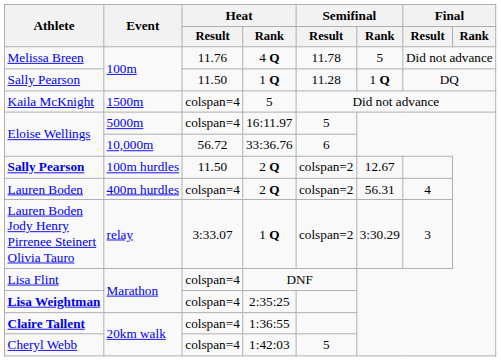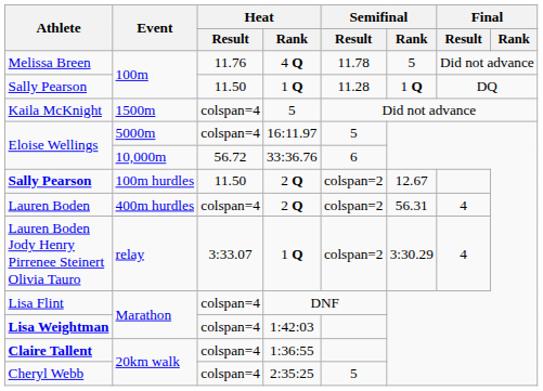Lauren Boden Jody Henry Pirrenee Steinert Olivia Tauro | Final / Result: 3 -> 4
Lisa Weightman | Heat / Rank: 2:35:25 -> 1:42:03
Cheryl Webb | Heat / Rank: 1:42:03 -> 2:35:25
